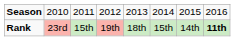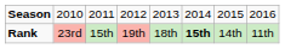Rank | column 6: normal -> bold
Rank | column 8: bold -> normal
